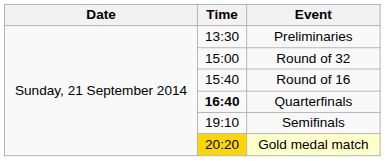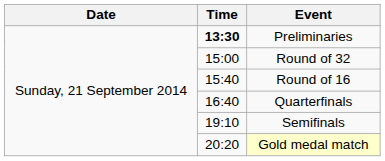Preliminaries | Time: normal -> bold
Quarterfinals | Time: bold -> normal
Gold medal match | Time: gold background -> no background
